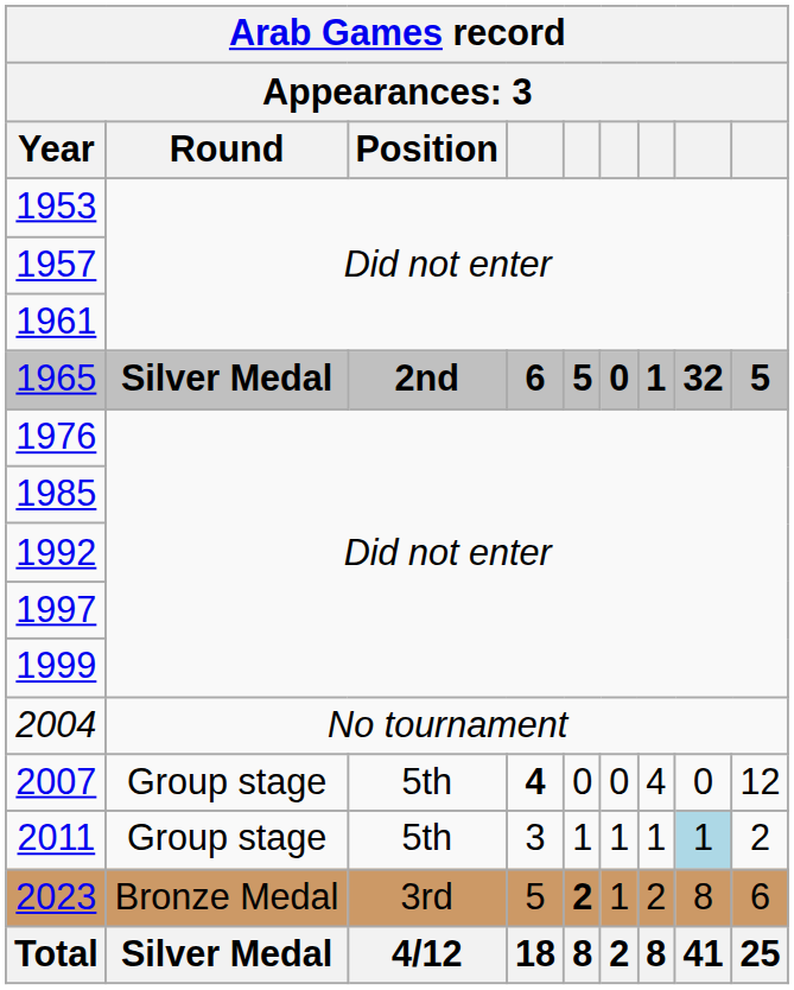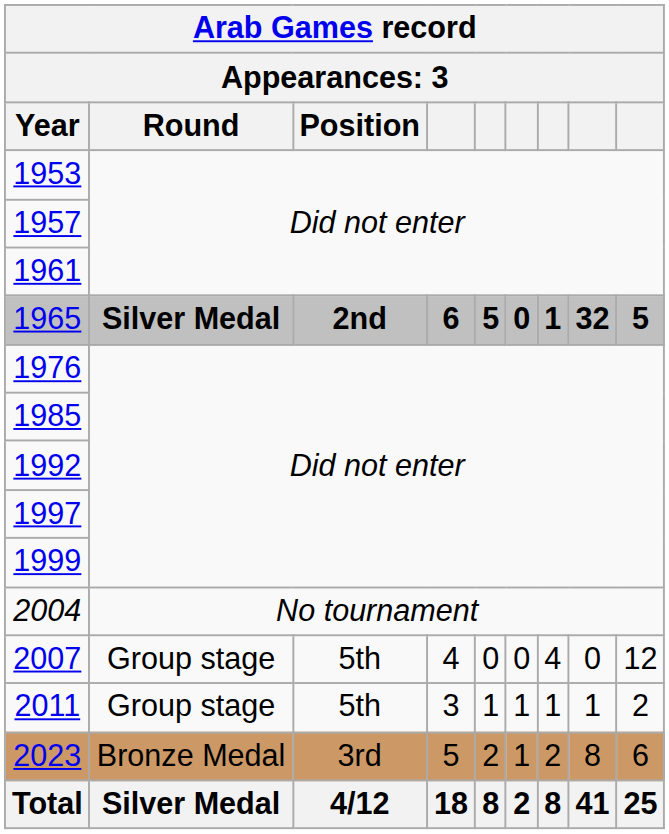2007 | column 4: bold -> normal
2011 | column 8: lightblue background -> no background
2023 | column 5: bold -> normal
